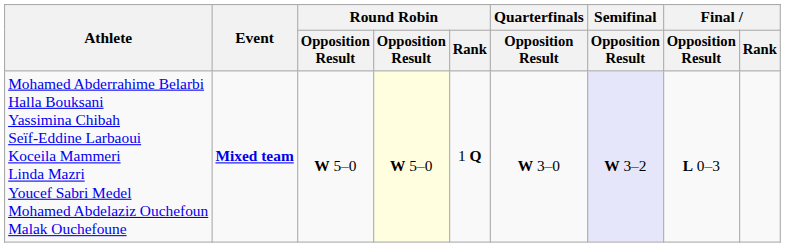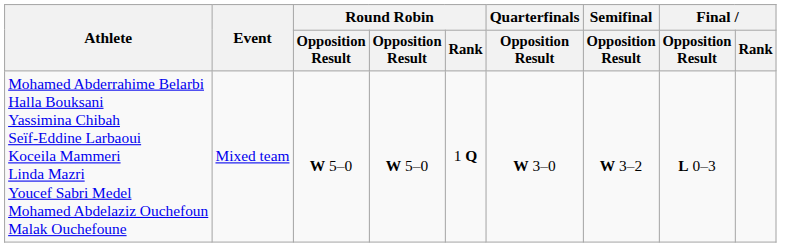row 3 | Event: bold -> normal
row 3 | column 4: lightyellow background -> no background
row 3 | Semifinal / Opposition Result: lavender background -> no background
